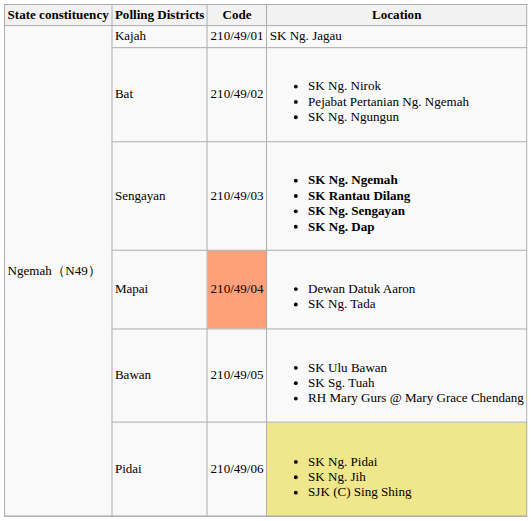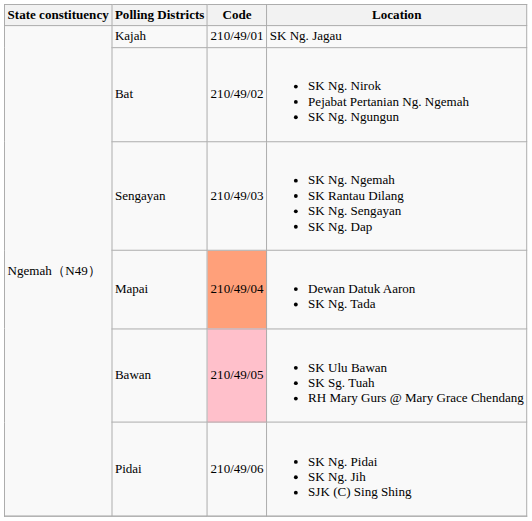Sengayan | Location: bold -> normal
Bawan | Code: no background -> pink background
Pidai | Location: khaki background -> no background
